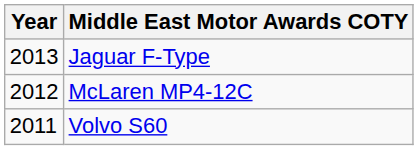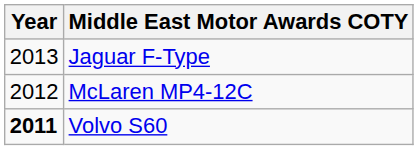Volvo S60 | Year: normal -> bold
